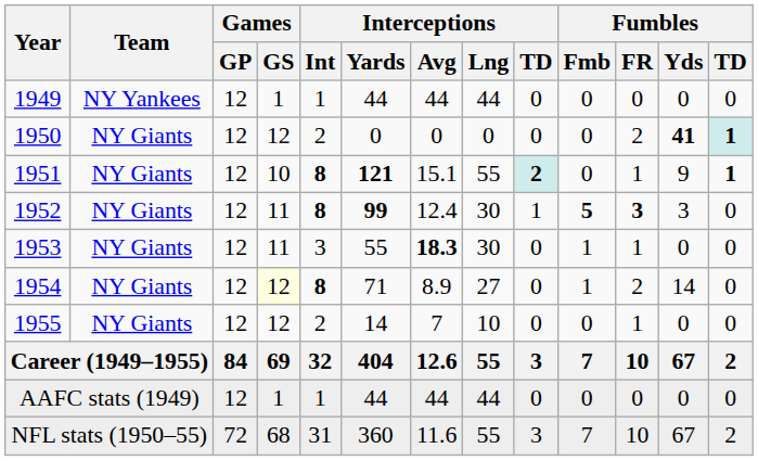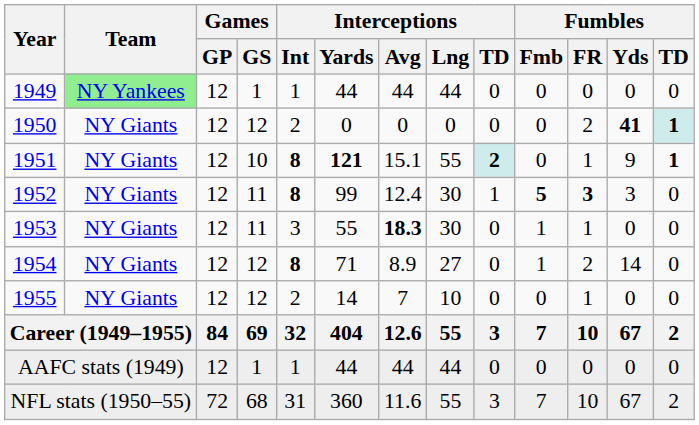1949 | Team: no background -> lightgreen background
1952 | Interceptions / Yards: bold -> normal
1954 | Games / GS: lightyellow background -> no background
